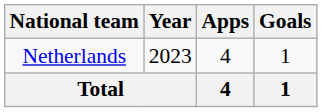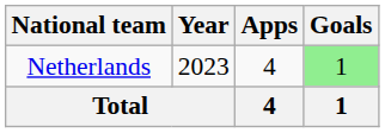Netherlands | Goals: no background -> lightgreen background
